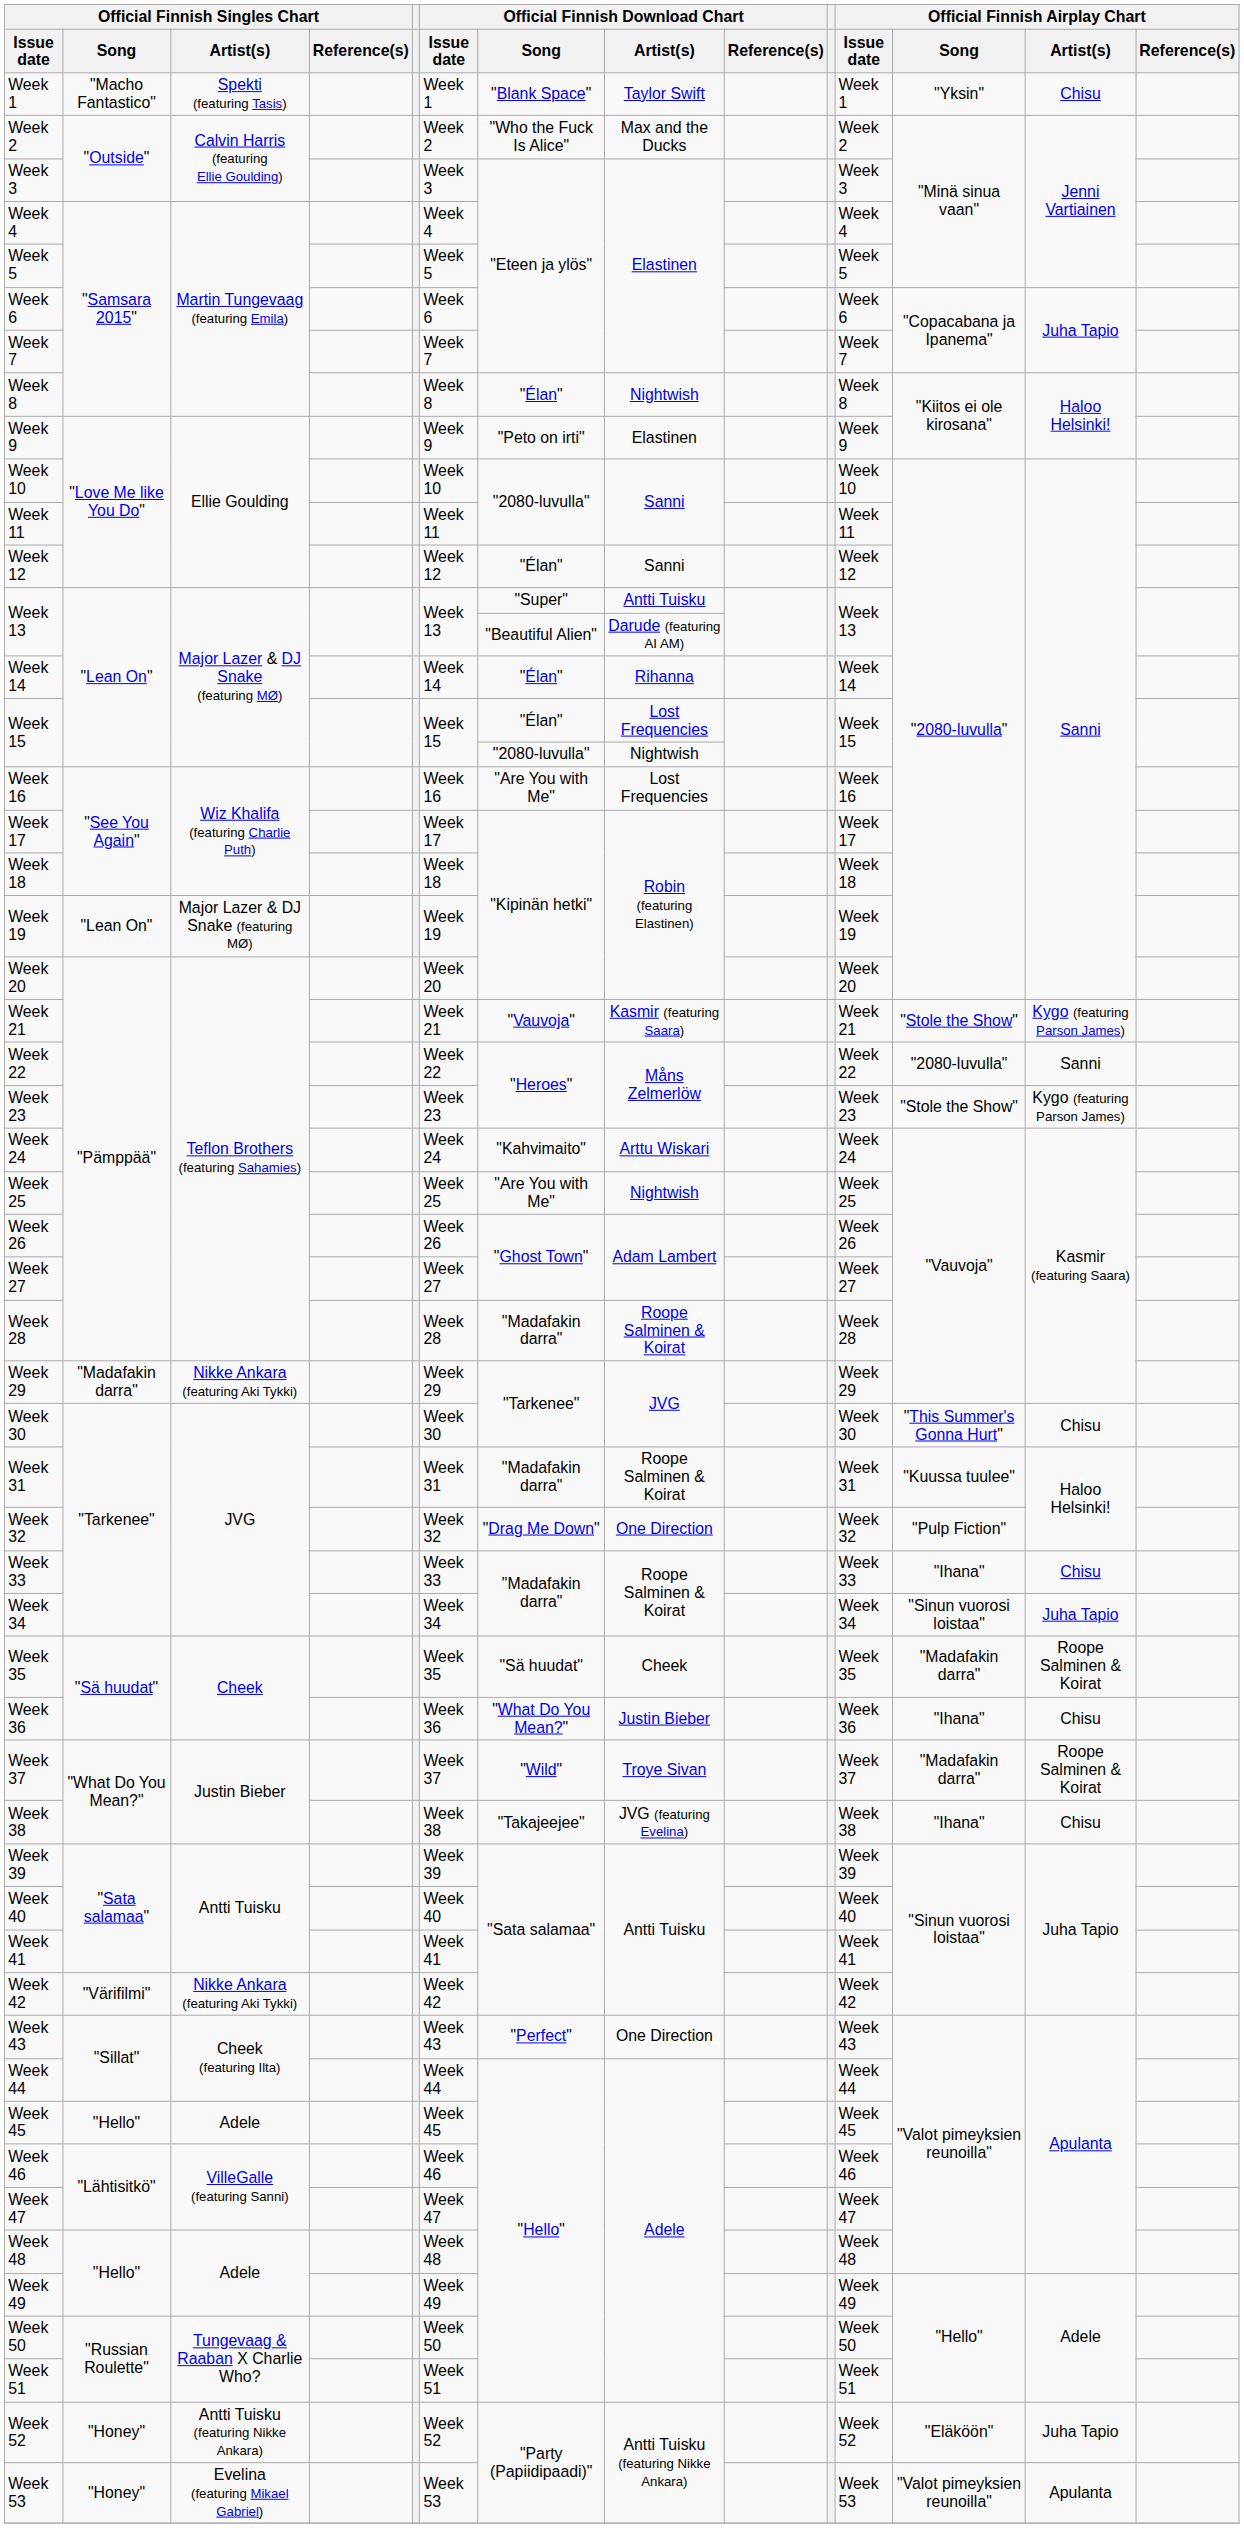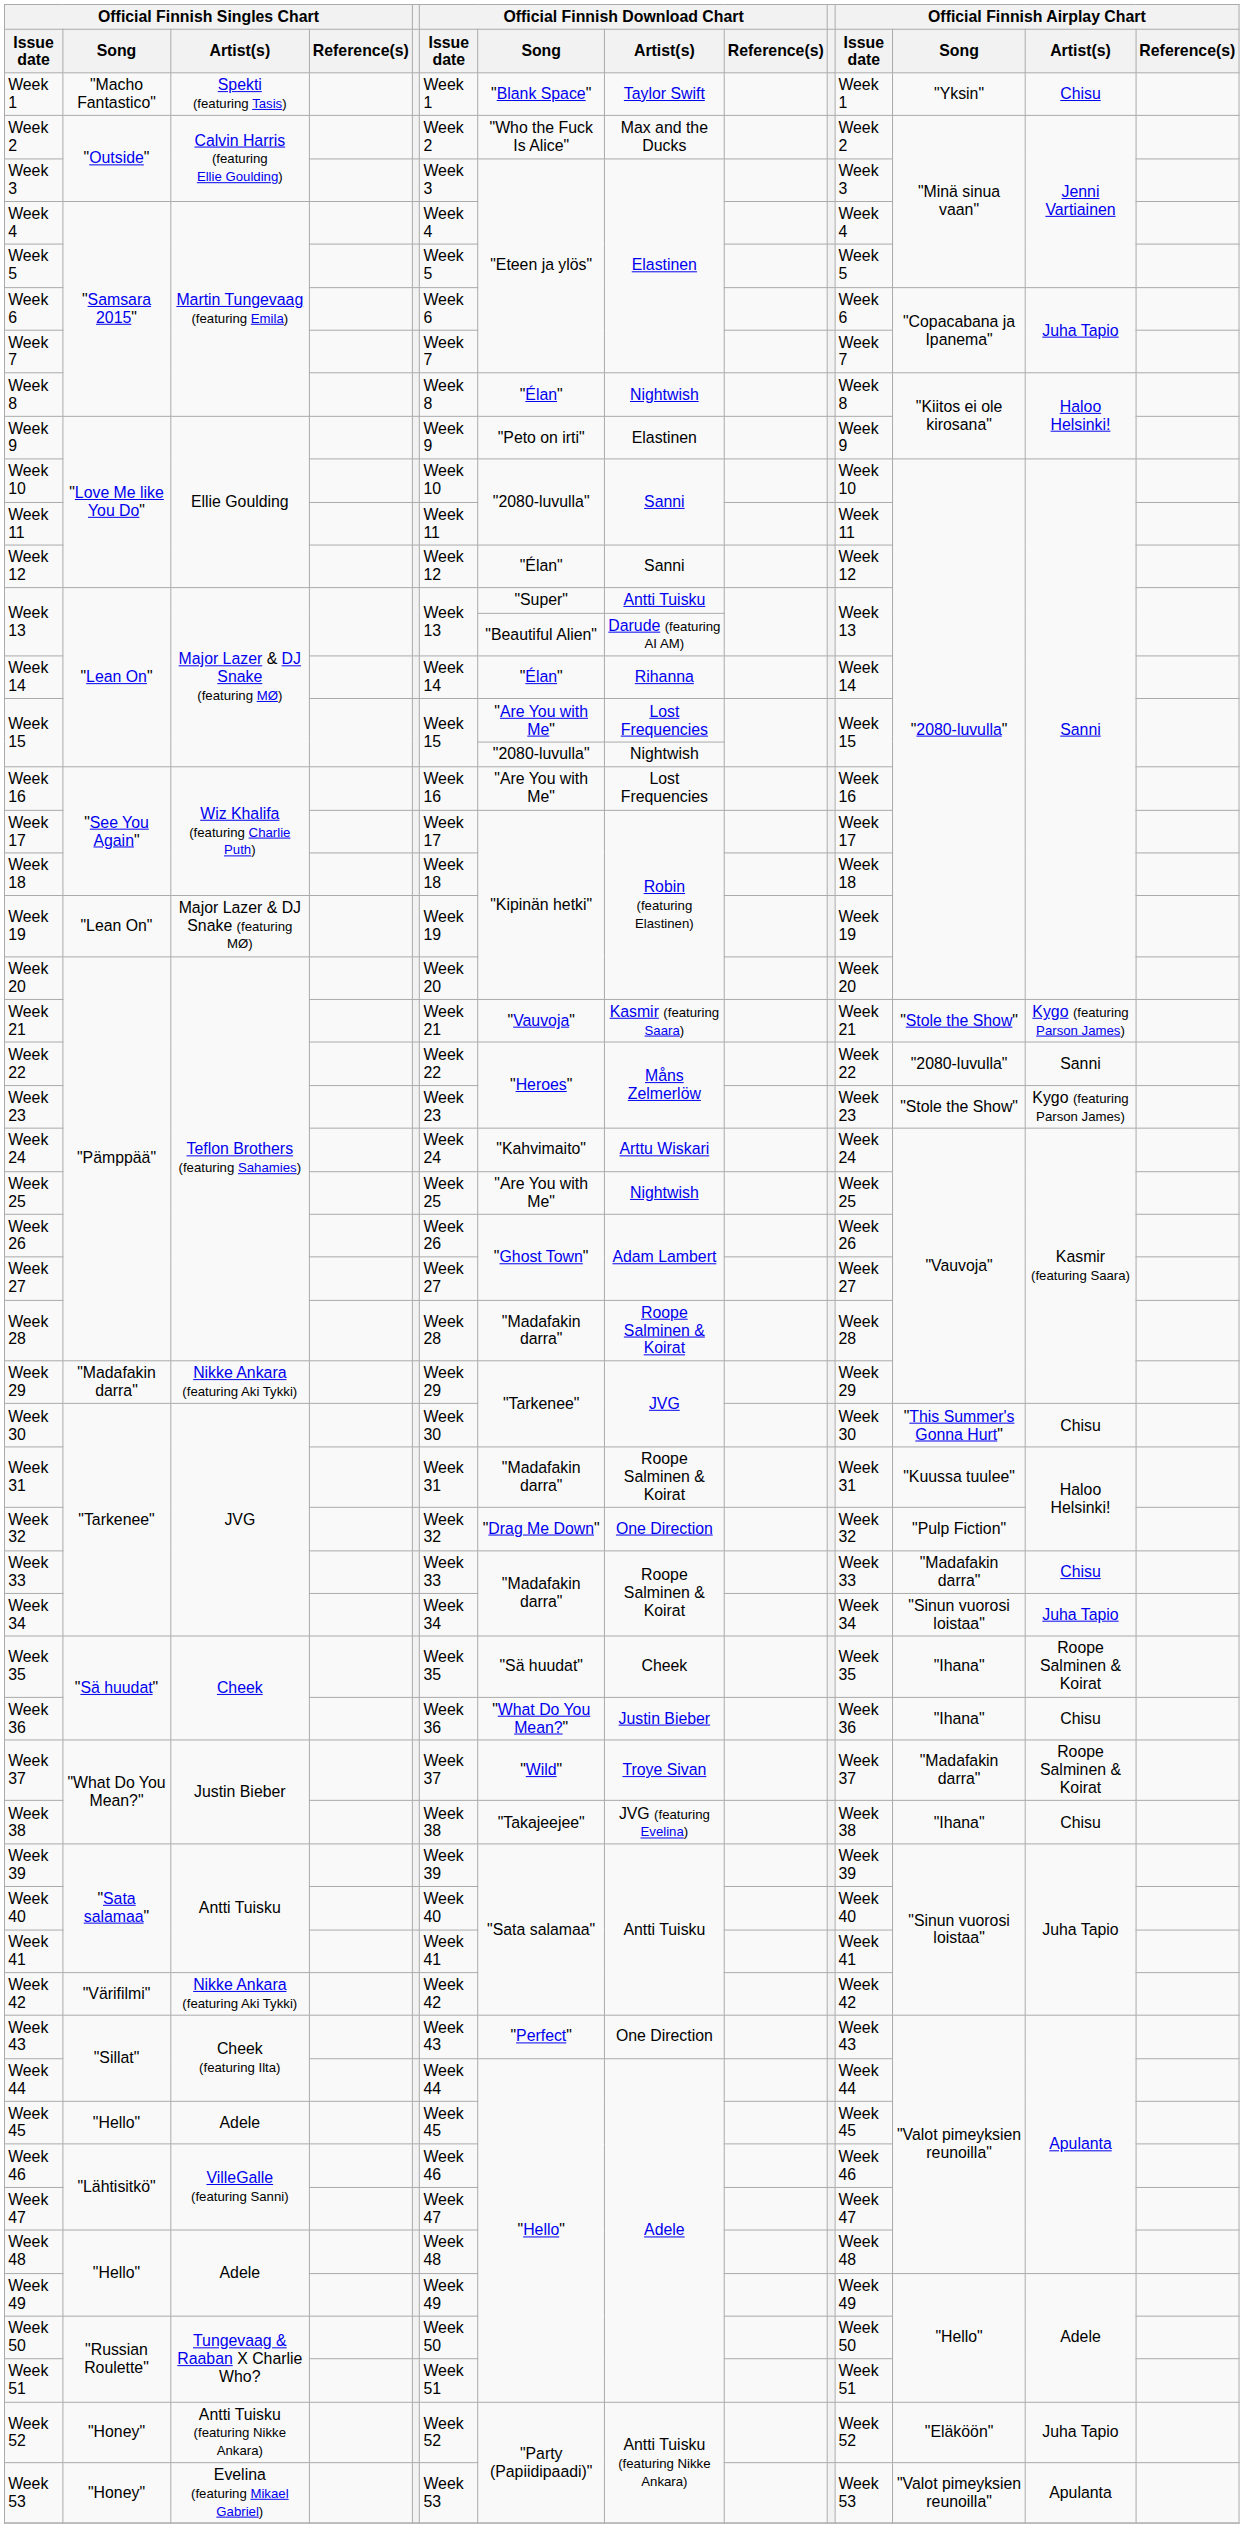row 18 | Official Finnish Download Chart / Song: "Élan" -> "Are You with Me"
row 37 | Official Finnish Airplay Chart / Song: "Ihana" -> "Madafakin darra"
row 39 | Official Finnish Airplay Chart / Song: "Madafakin darra" -> "Ihana"
